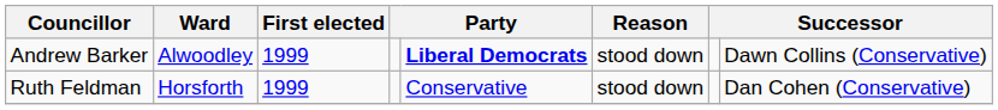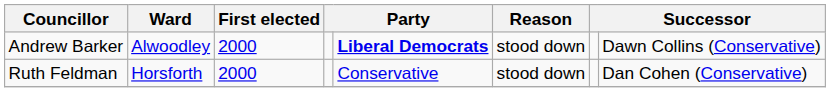Andrew Barker | First elected: 1999 -> 2000
Ruth Feldman | First elected: 1999 -> 2000
